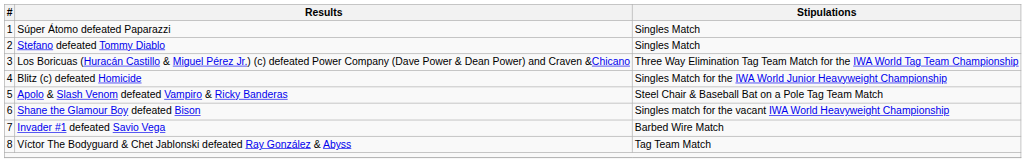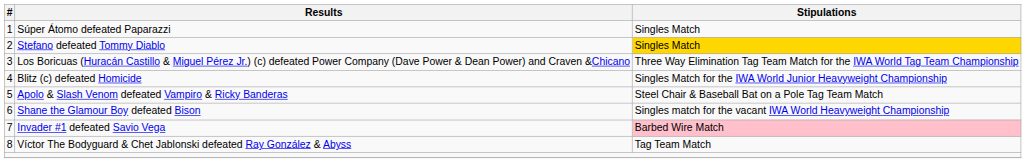Stefano defeated Tommy Diablo | Stipulations: no background -> gold background
Invader #1 defeated Savio Vega | Stipulations: no background -> pink background
